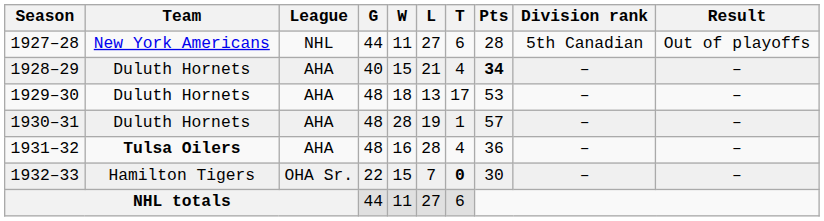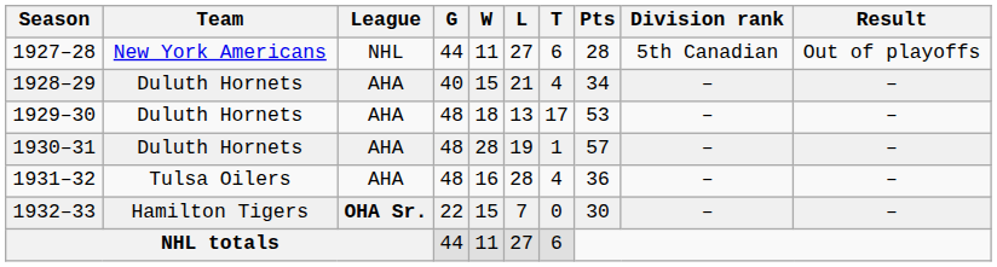1928–29 | Pts: bold -> normal
1931–32 | Team: bold -> normal
1932–33 | League: normal -> bold
1932–33 | T: bold -> normal
